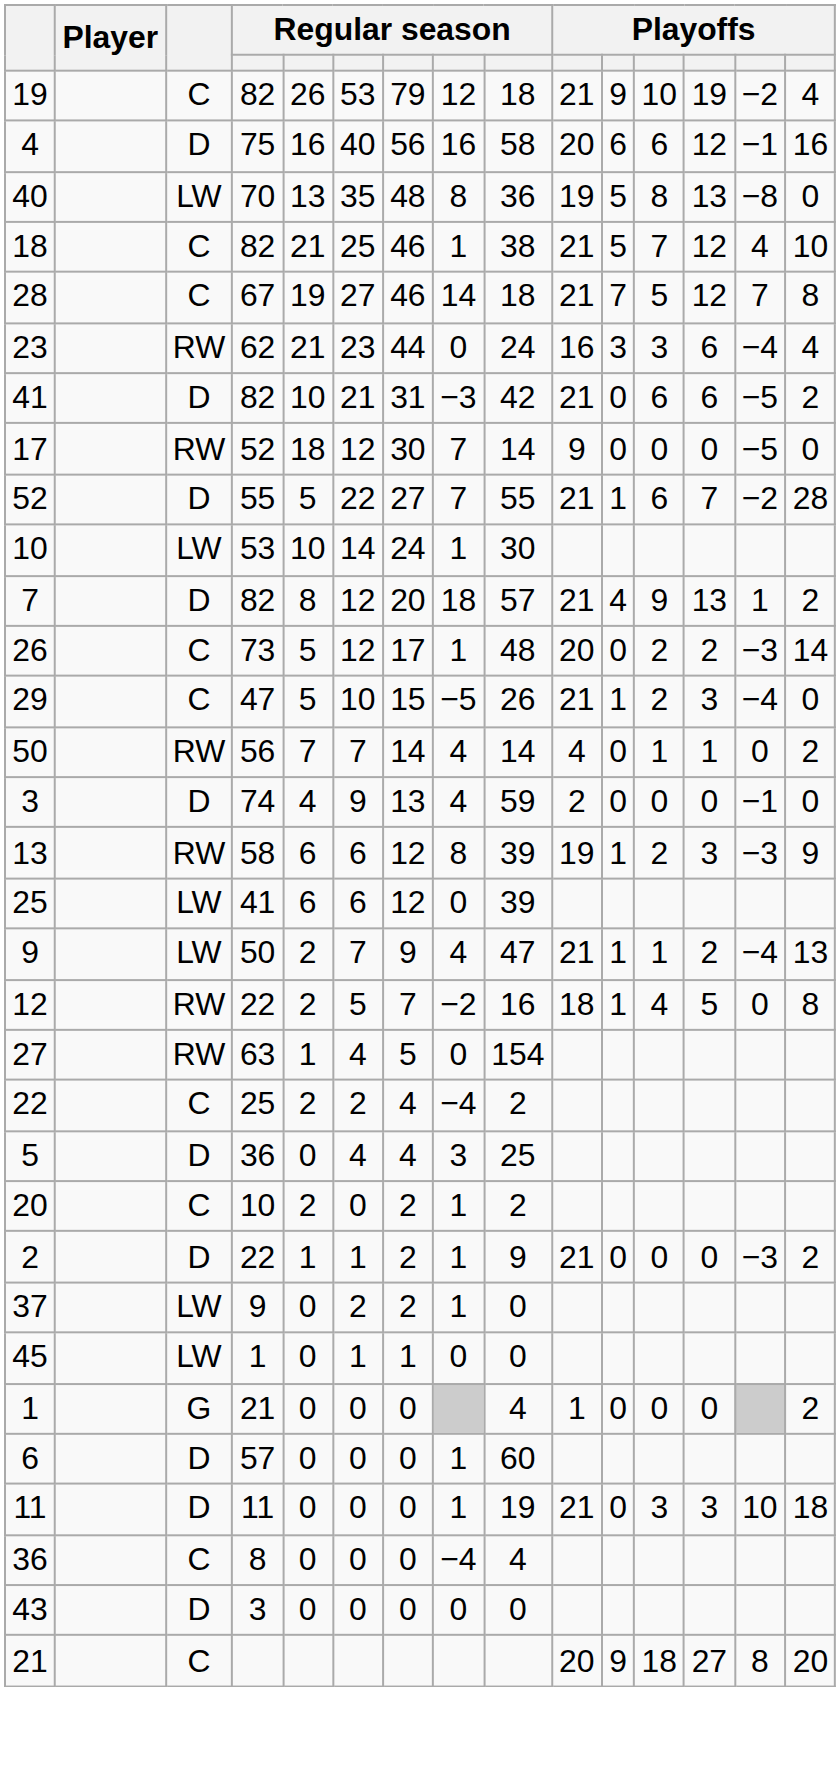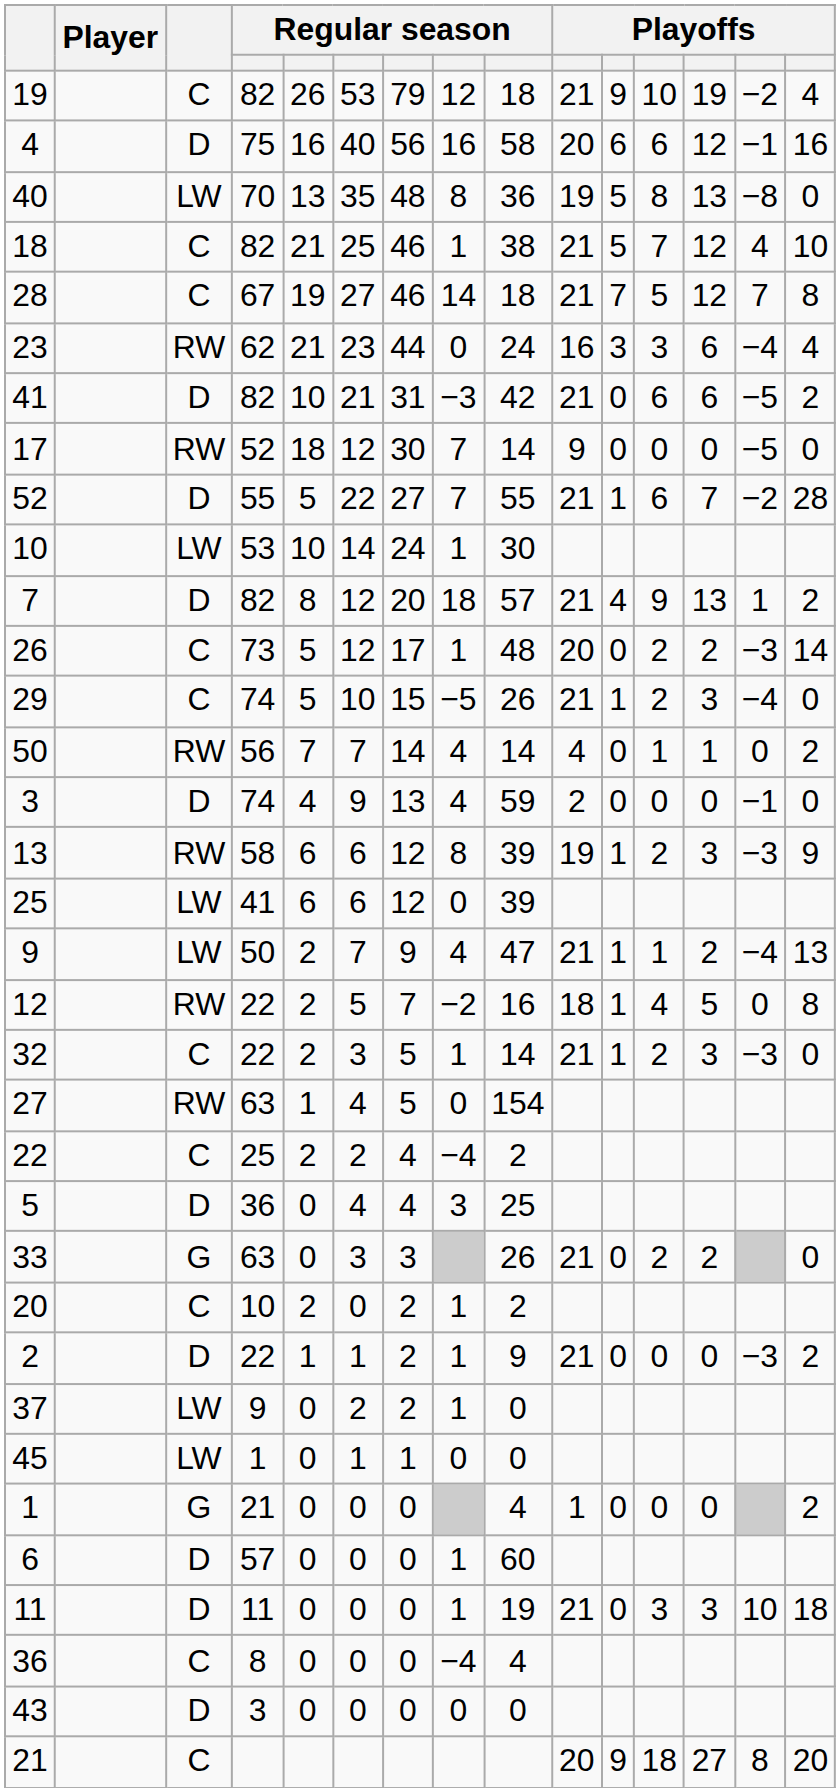29 | column 4: 47 -> 74
+ row: 32 | C | 22 | 2 | 3 | 5 | 1 | 14 | 21 | 1 | 2 | 3 | −3 | 0
+ row: 33 | G | 63 | 0 | 3 | 3 | 26 | 21 | 0 | 2 | 2 | 0
